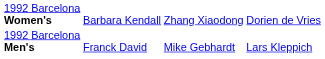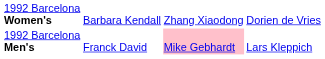1992 Barcelona Men's | column 3: no background -> pink background
